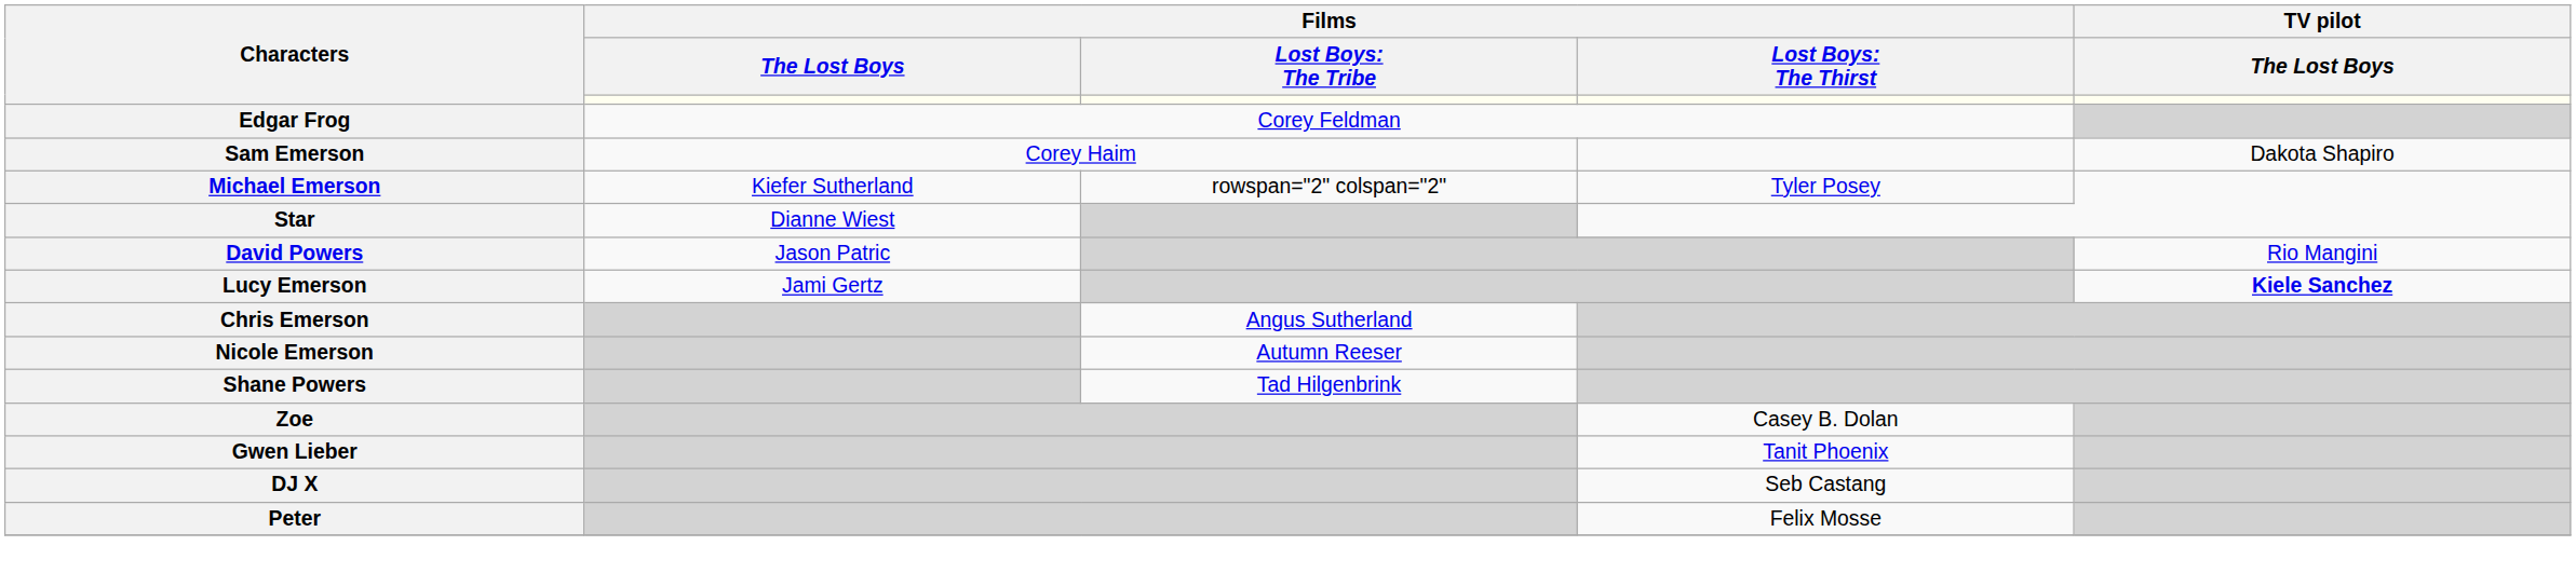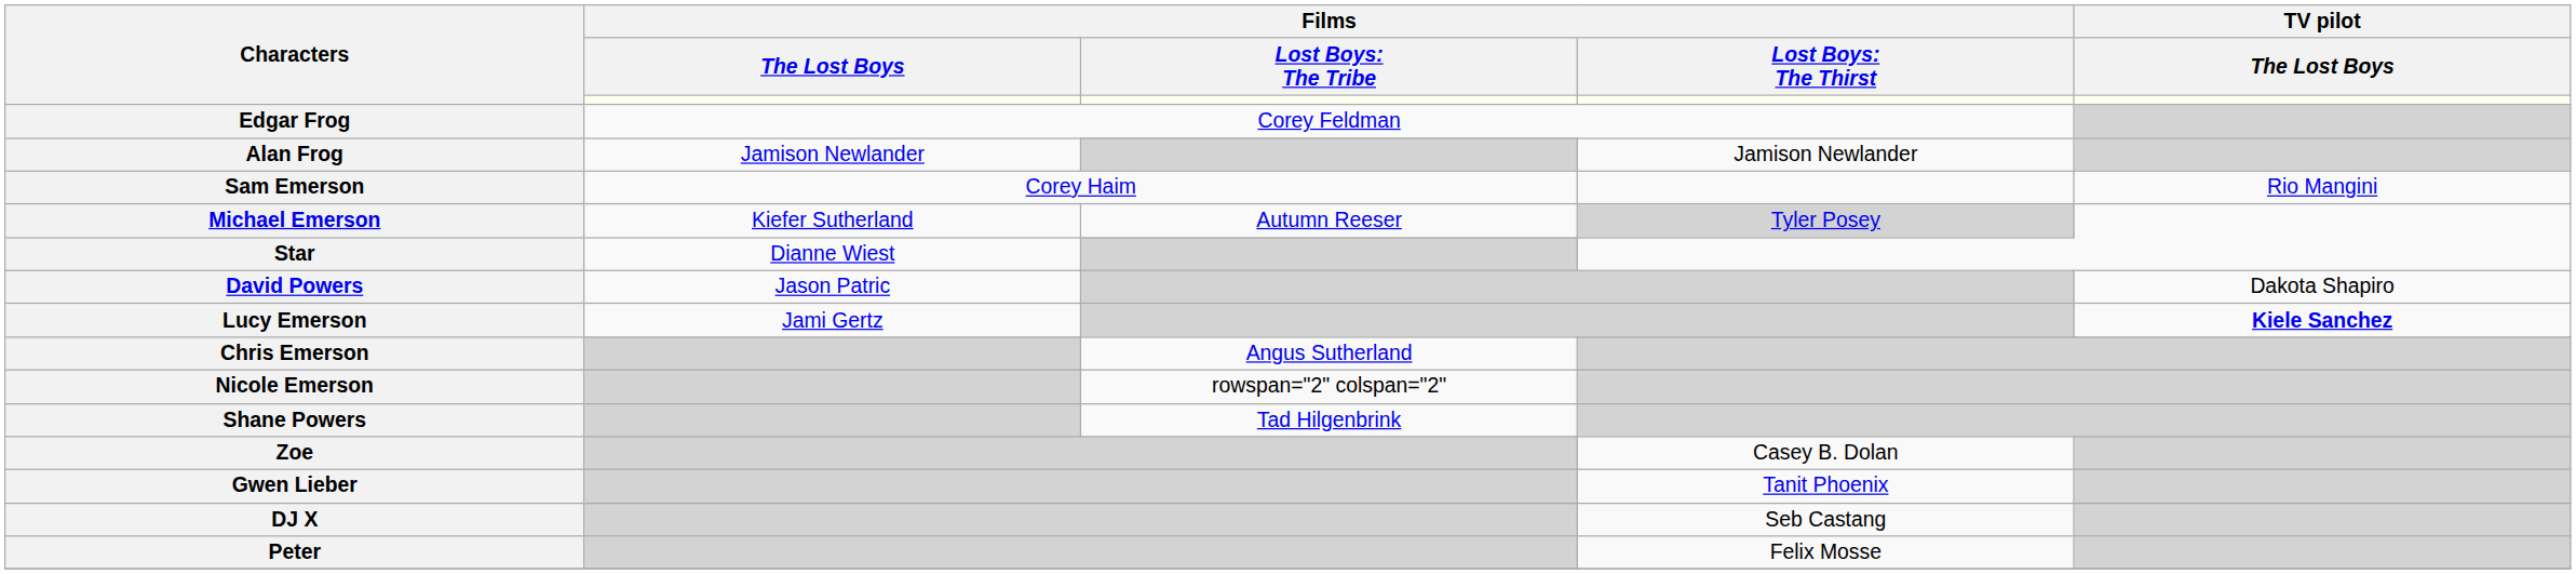+ row: Alan Frog | Jamison Newlander | Jamison Newlander
Sam Emerson | TV pilot / The Lost Boys: Dakota Shapiro -> Rio Mangini
Michael Emerson | column 3: rowspan="2" colspan="2" -> Autumn Reeser
Michael Emerson | column 4: no background -> lightgrey background
David Powers | TV pilot / The Lost Boys: Rio Mangini -> Dakota Shapiro
Nicole Emerson | column 3: Autumn Reeser -> rowspan="2" colspan="2"
